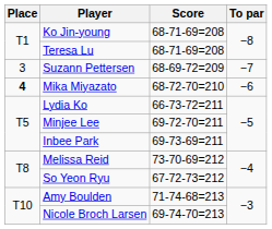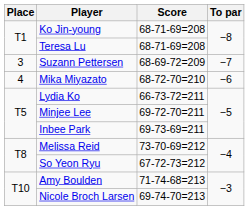Mika Miyazato | Place: bold -> normal
